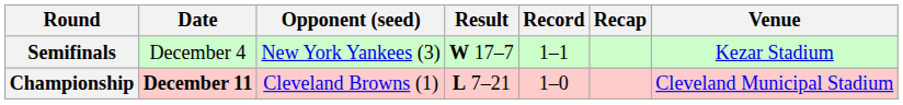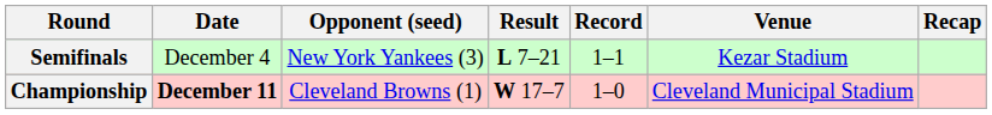columns swapped: Venue <-> Recap
Semifinals | Result: W 17–7 -> L 7–21
Championship | Result: L 7–21 -> W 17–7
